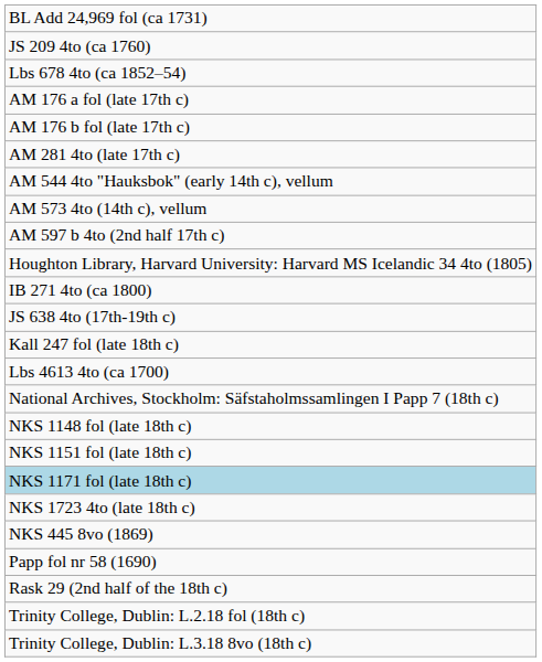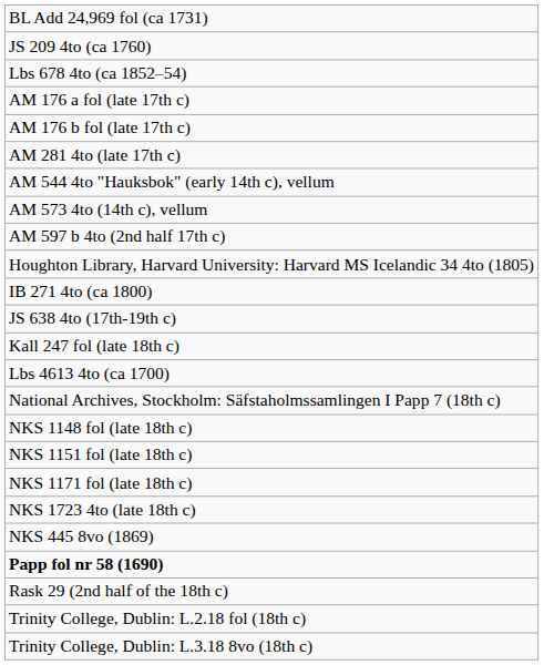row 18 | column 1: lightblue background -> no background
row 21 | column 1: normal -> bold
